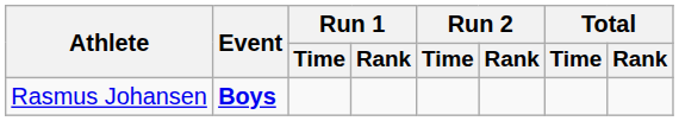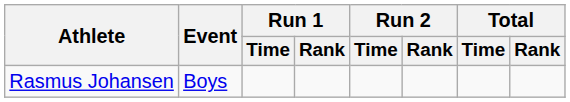Rasmus Johansen | Event: bold -> normal
